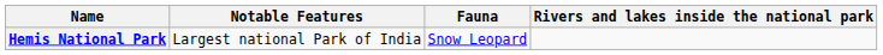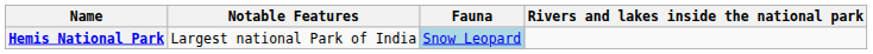Hemis National Park | Fauna: no background -> lightblue background
